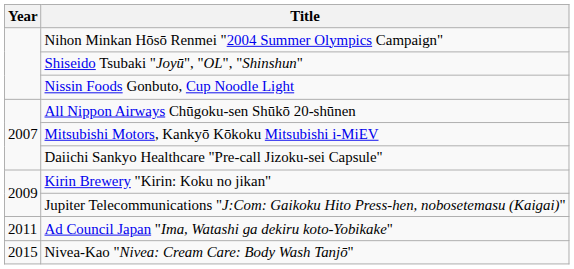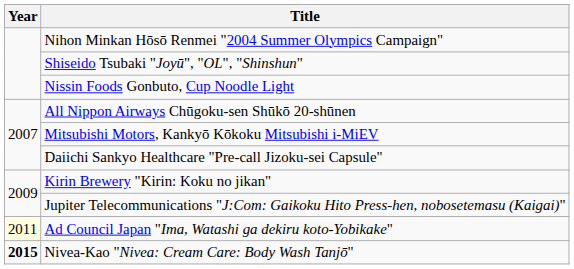Ad Council Japan "Ima, Watashi ga dekiru koto-Yobikake" | Year: no background -> lightyellow background
Nivea-Kao "Nivea: Cream Care: Body Wash Tanjō" | Year: normal -> bold
